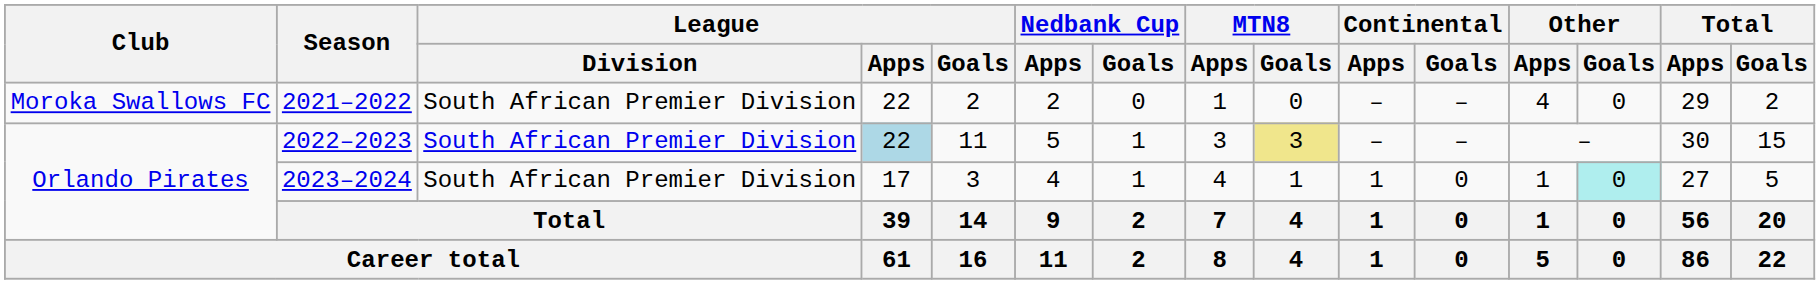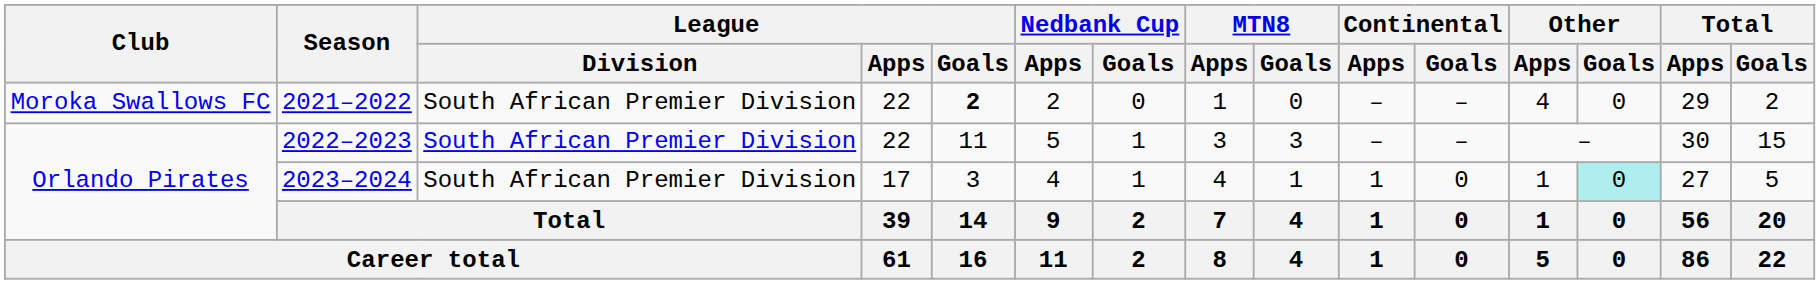2021–2022 | League / Goals: normal -> bold
2022–2023 | League / Apps: lightblue background -> no background
2022–2023 | MTN8 / Goals: khaki background -> no background
